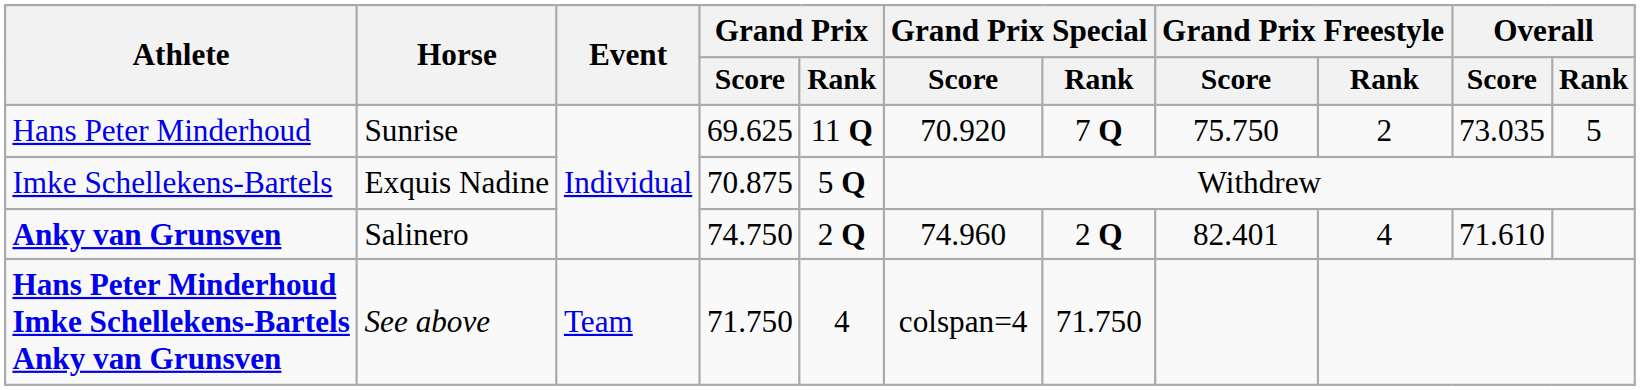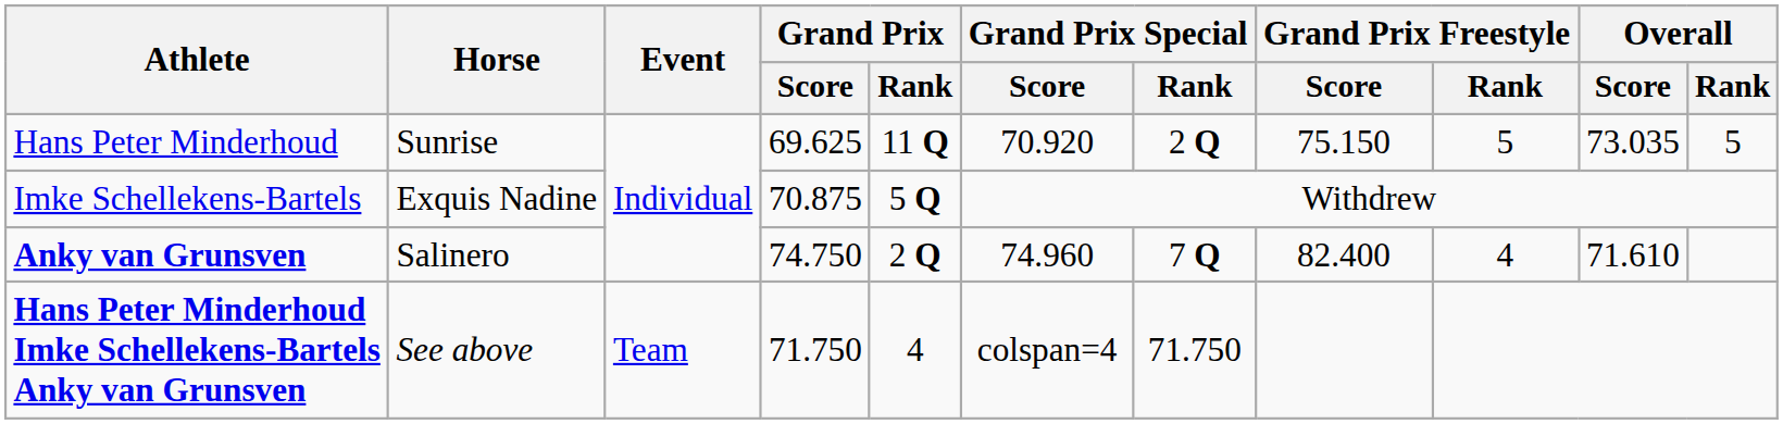Hans Peter Minderhoud | Grand Prix Special / Rank: 7 Q -> 2 Q
Hans Peter Minderhoud | Grand Prix Freestyle / Score: 75.750 -> 75.150
Hans Peter Minderhoud | Grand Prix Freestyle / Rank: 2 -> 5
Anky van Grunsven | Grand Prix Special / Rank: 2 Q -> 7 Q
Anky van Grunsven | Grand Prix Freestyle / Score: 82.401 -> 82.400
